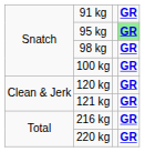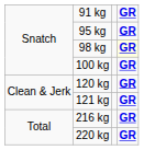95 kg | column 4: lightgreen background -> no background
98 kg | column 4: no background -> lightyellow background
